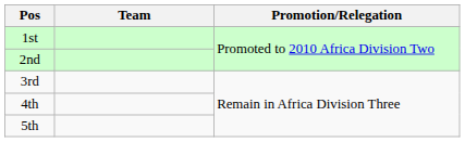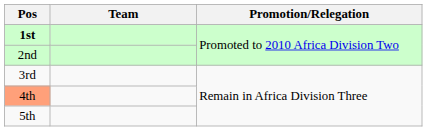1st | Pos: normal -> bold
4th | Pos: no background -> lightsalmon background
